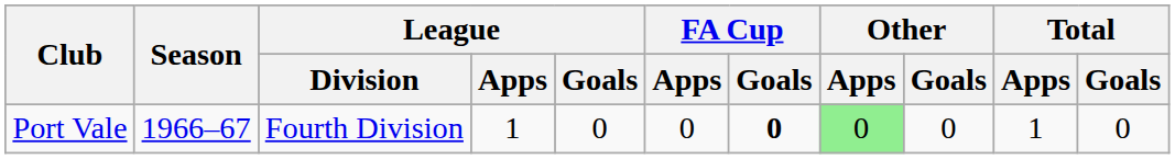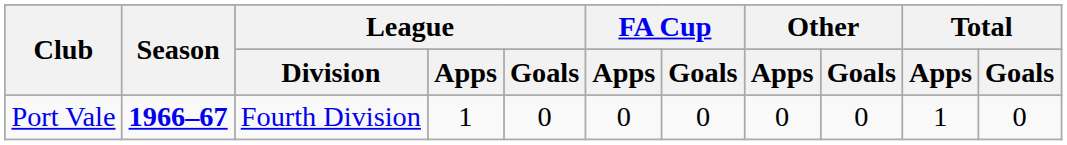Port Vale | Season: normal -> bold
Port Vale | FA Cup / Goals: bold -> normal
Port Vale | Other / Apps: lightgreen background -> no background
